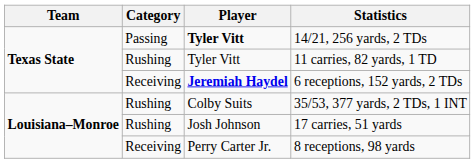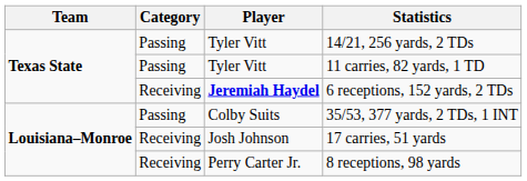14/21, 256 yards, 2 TDs | Player: bold -> normal
11 carries, 82 yards, 1 TD | Category: Rushing -> Passing
35/53, 377 yards, 2 TDs, 1 INT | Category: Rushing -> Passing
17 carries, 51 yards | Category: Rushing -> Receiving
